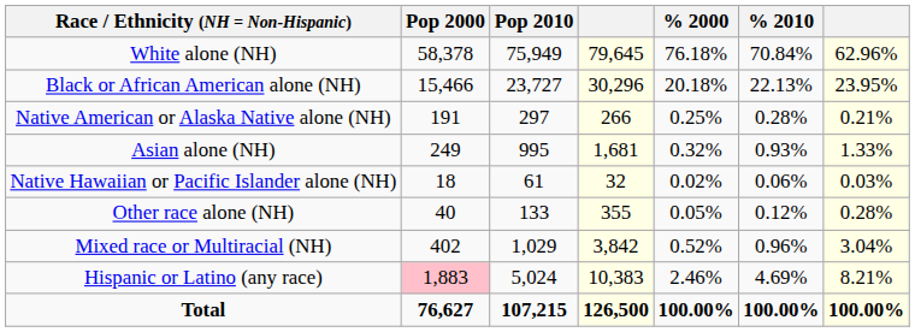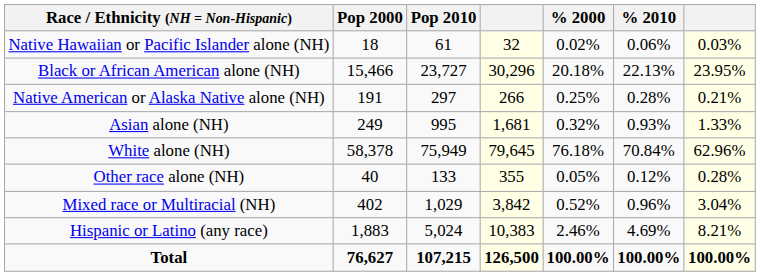rows swapped: White alone (NH) <-> Native Hawaiian or Pacific Islander alone (NH)
Hispanic or Latino (any race) | Pop 2000: pink background -> no background
